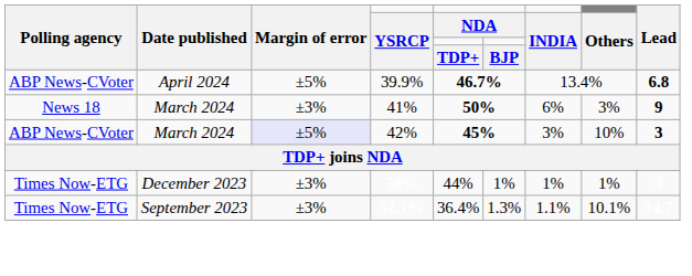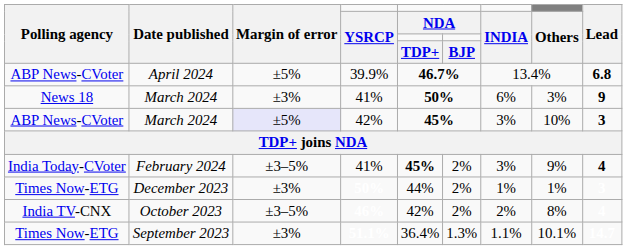+ row: India Today-CVoter | February 2024 | ±3–5% | 41% | 45% | 2% | 3% | 9% | 4
December 2023 | column 6: 1% -> 2%
+ row: India TV-CNX | October 2023 | ±3–5% | 46% | 42% | 2% | 2% | 8% | 4
